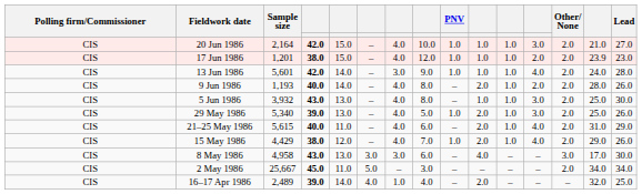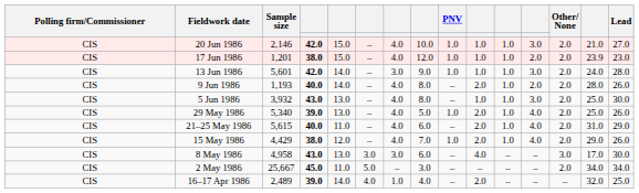20 Jun 1986 | Sample size: 2,164 -> 2,146
13 Jun 1986 | column 12: 4.0 -> 3.0
29 May 1986 | column 12: 3.0 -> 4.0
